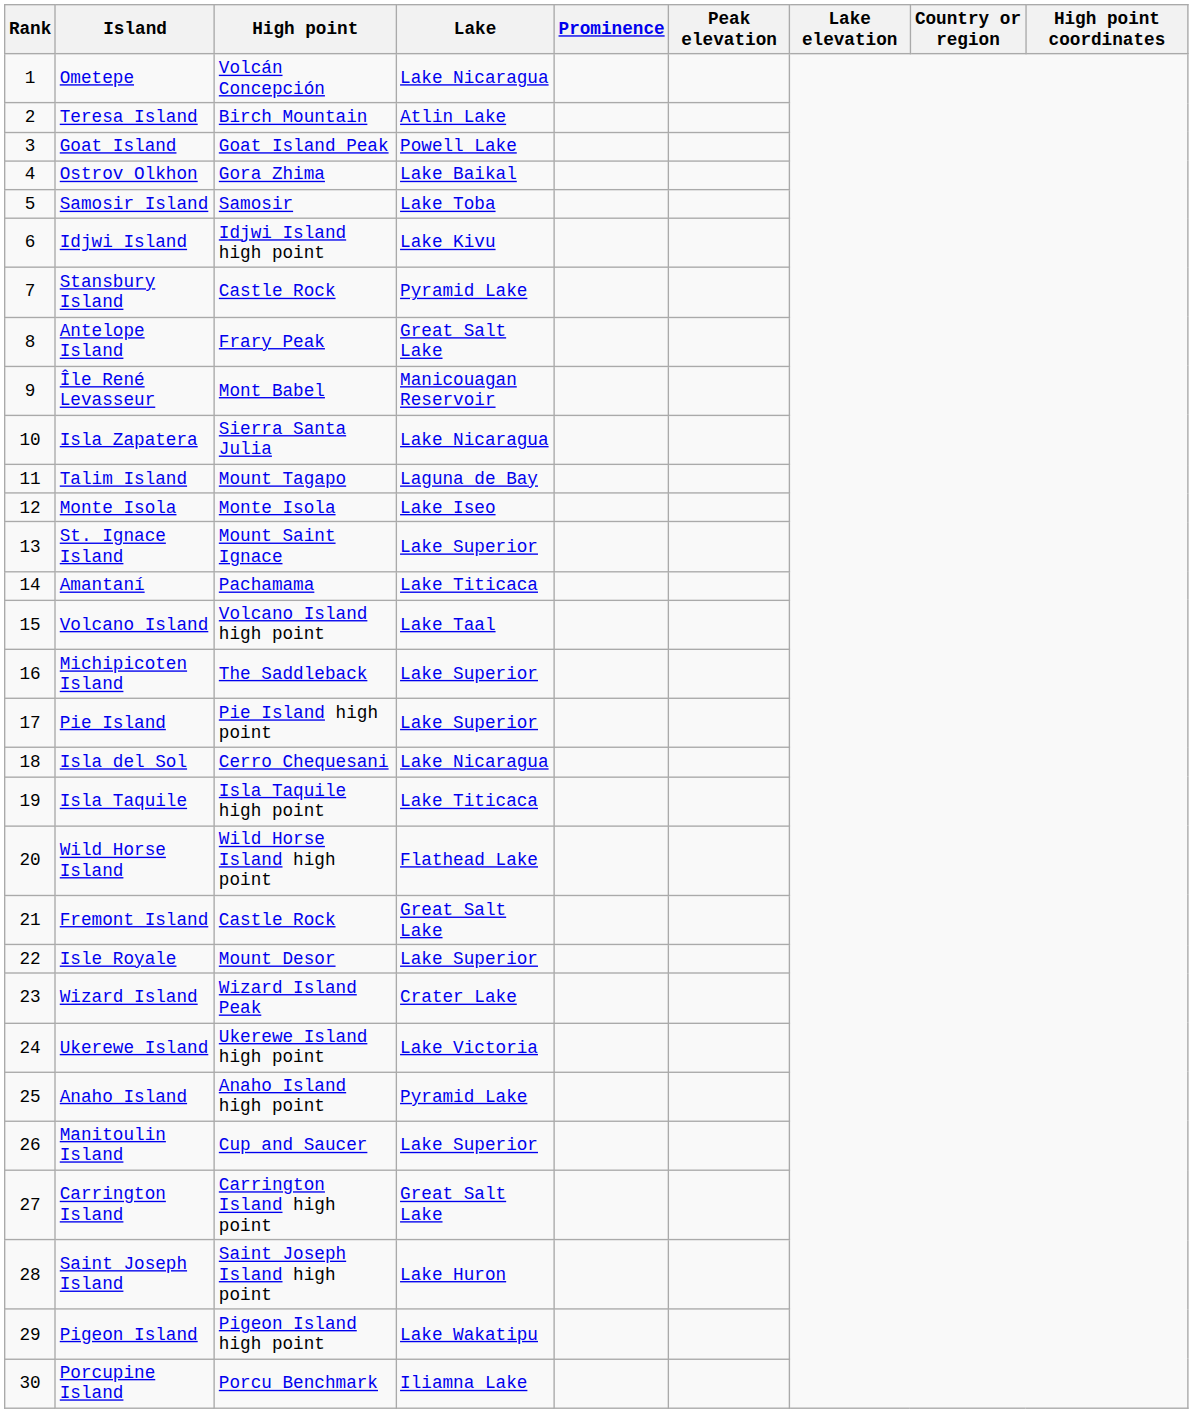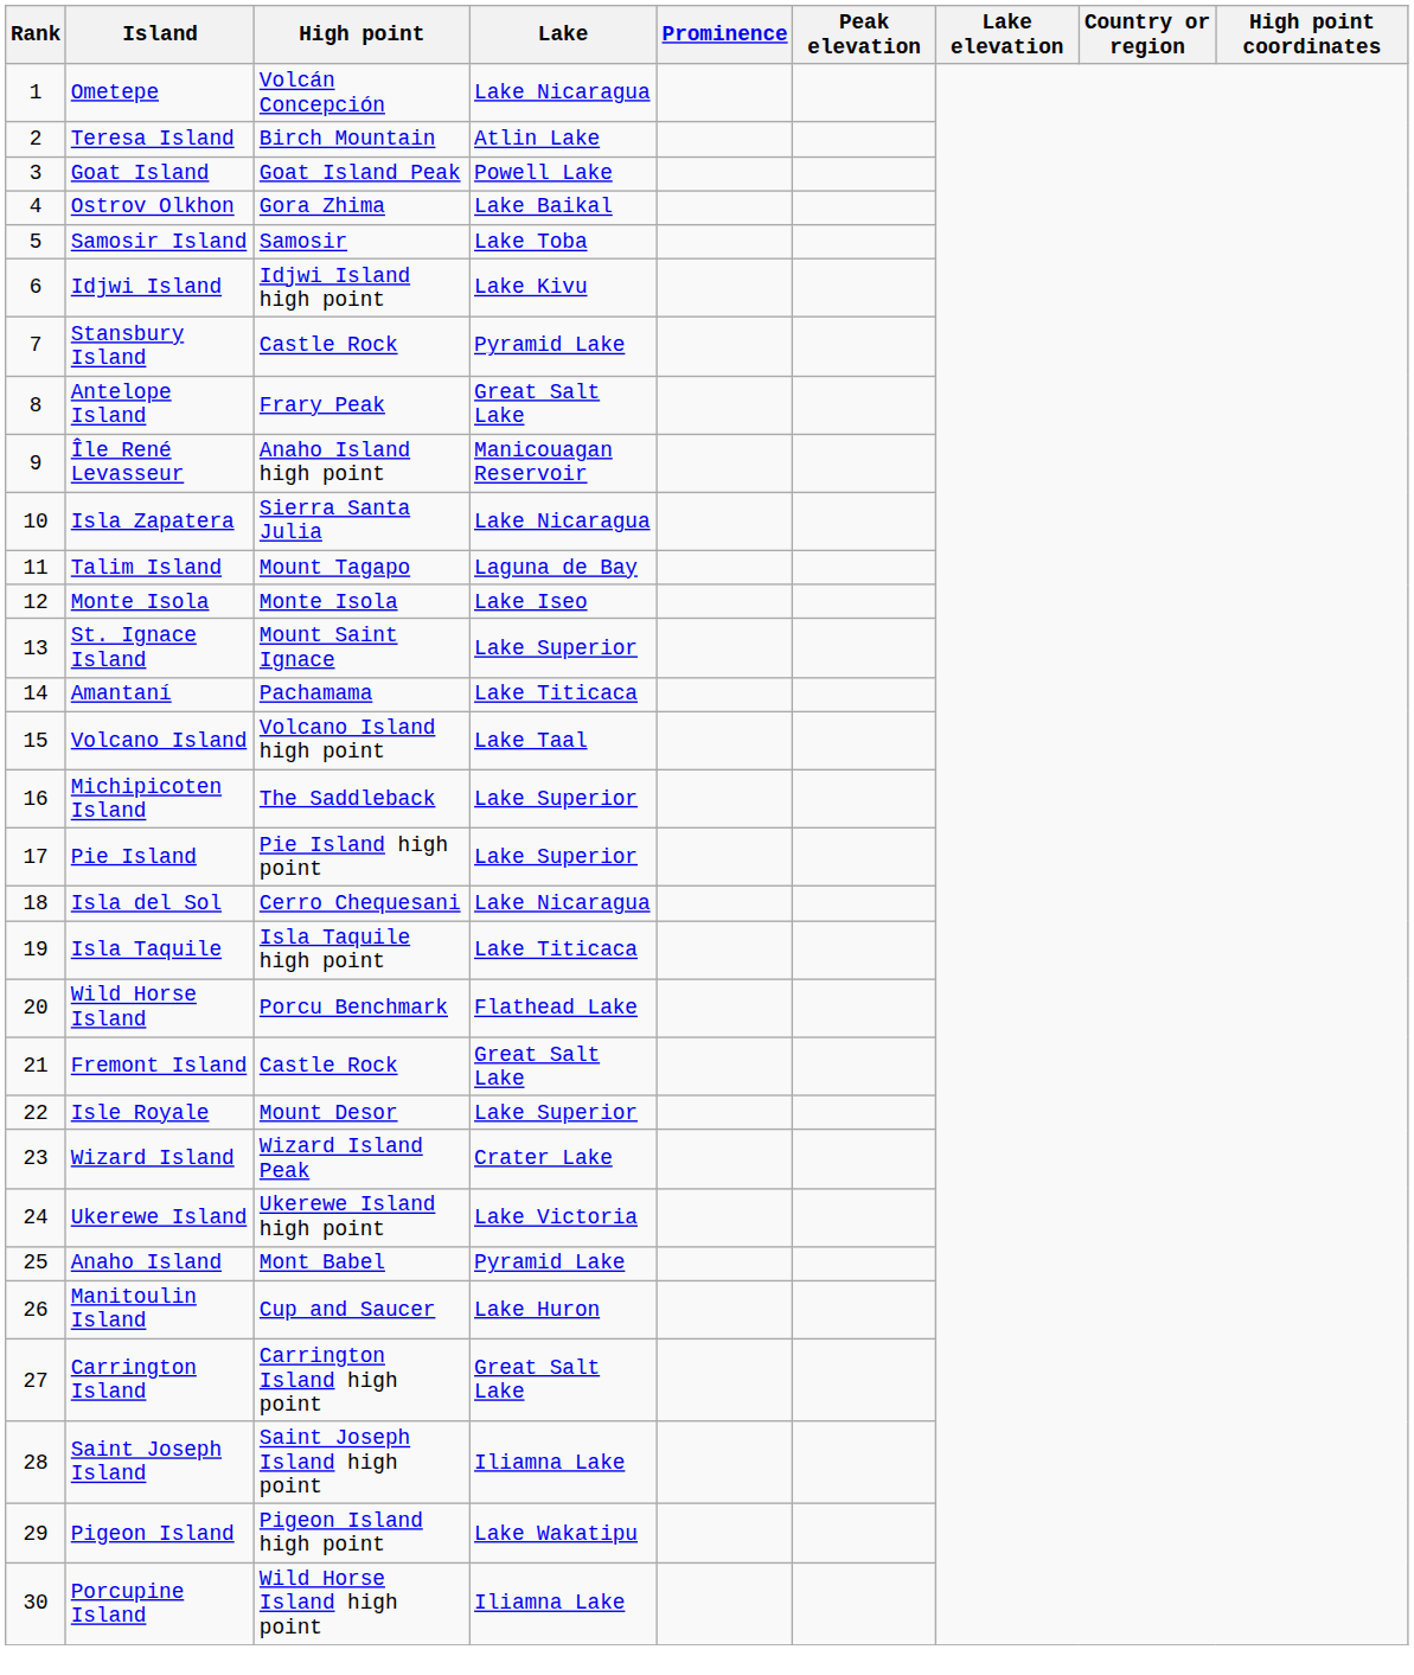Île René Levasseur | High point: Mont Babel -> Anaho Island high point
Wild Horse Island | High point: Wild Horse Island high point -> Porcu Benchmark
Anaho Island | High point: Anaho Island high point -> Mont Babel
Manitoulin Island | Lake: Lake Superior -> Lake Huron
Saint Joseph Island | Lake: Lake Huron -> Iliamna Lake
Porcupine Island | High point: Porcu Benchmark -> Wild Horse Island high point
